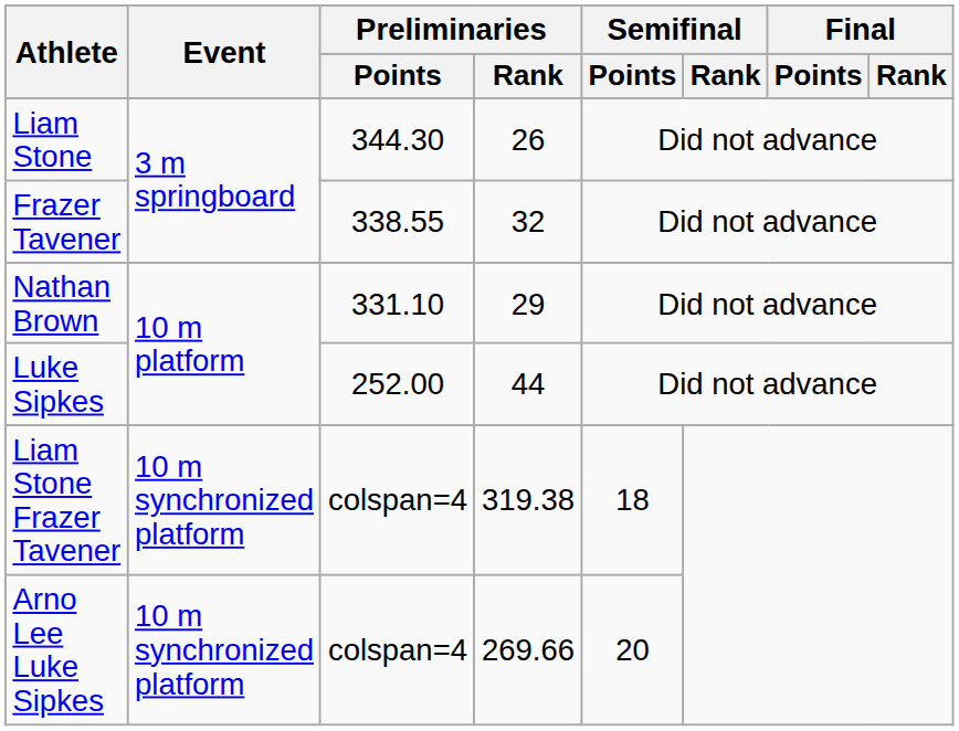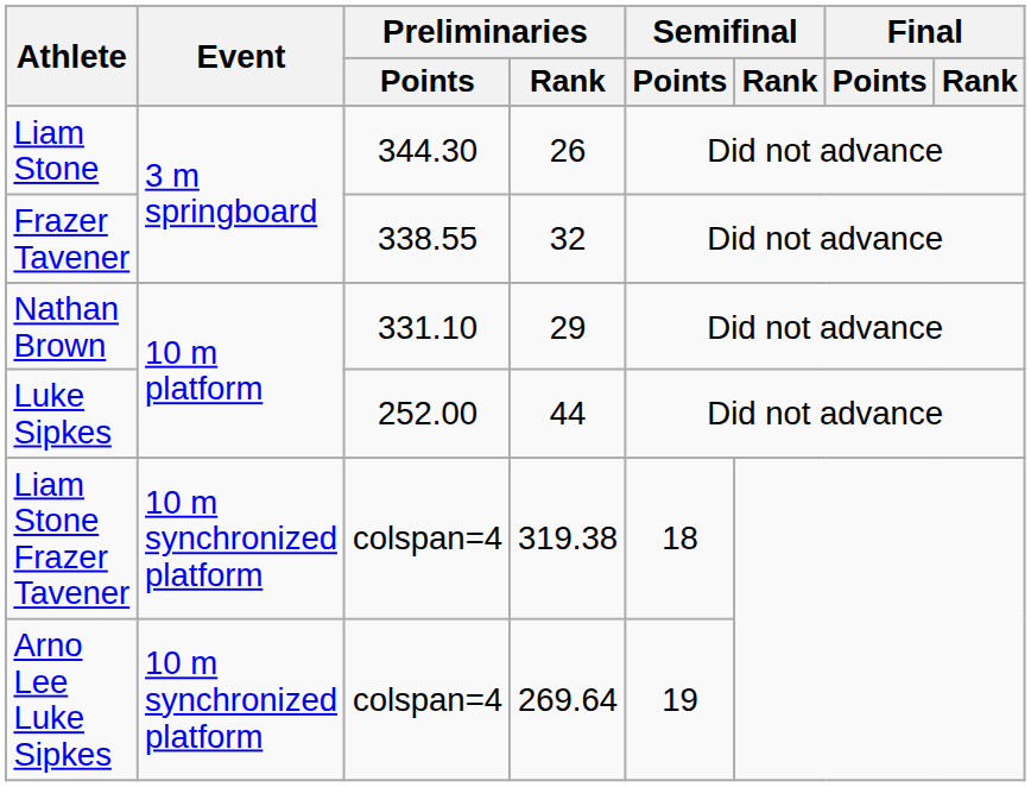Arno Lee Luke Sipkes | Preliminaries / Rank: 269.66 -> 269.64
Arno Lee Luke Sipkes | Semifinal / Points: 20 -> 19
